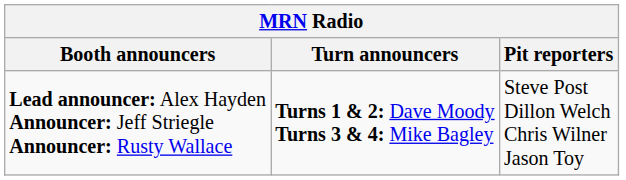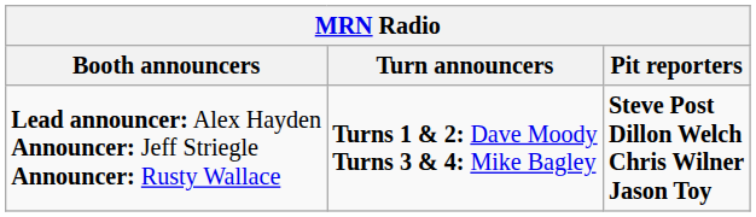row 3 | Pit reporters: normal -> bold
